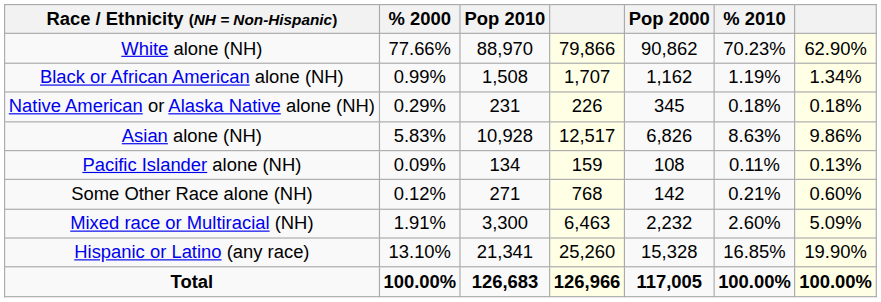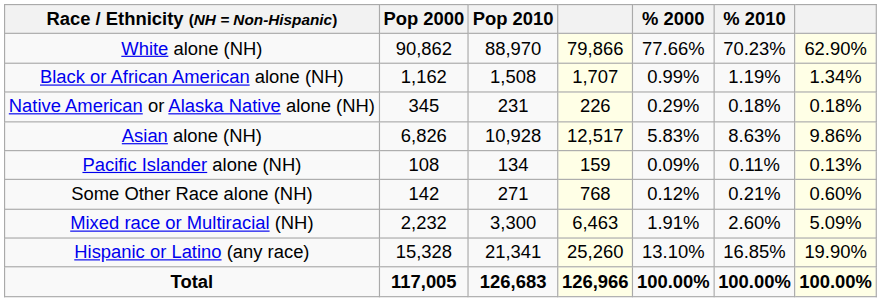columns swapped: Pop 2000 <-> % 2000
